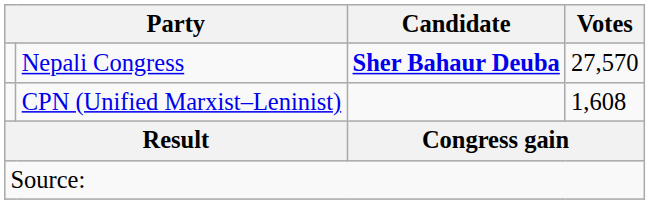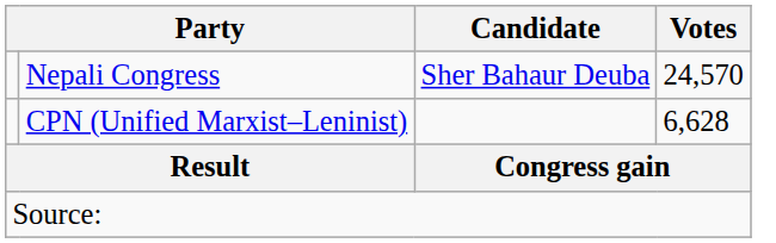Nepali Congress | Candidate: bold -> normal
Nepali Congress | Votes: 27,570 -> 24,570
CPN (Unified Marxist–Leninist) | Votes: 1,608 -> 6,628
